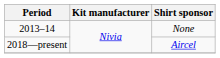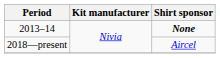2013–14 | Shirt sponsor: normal -> bold
